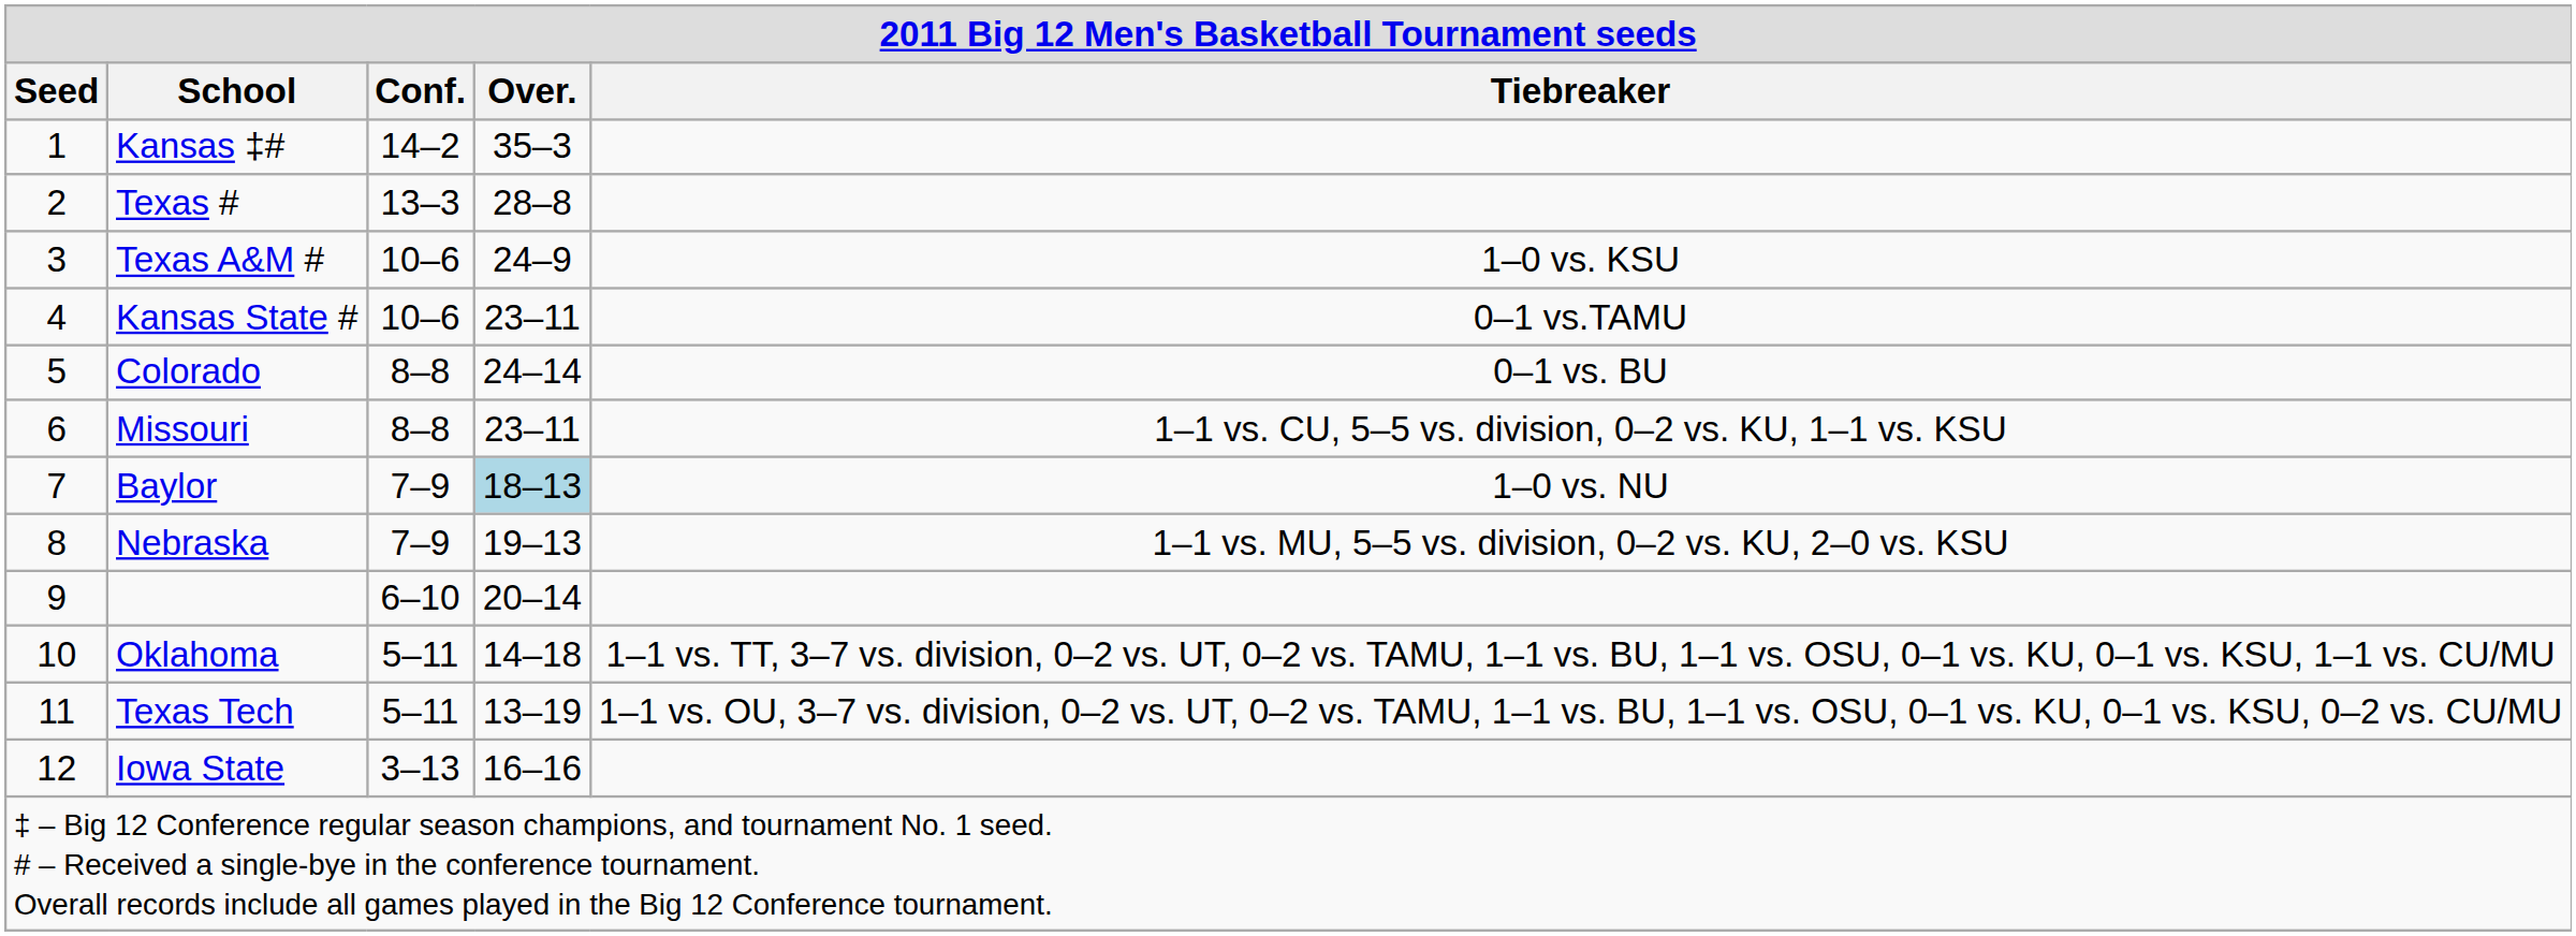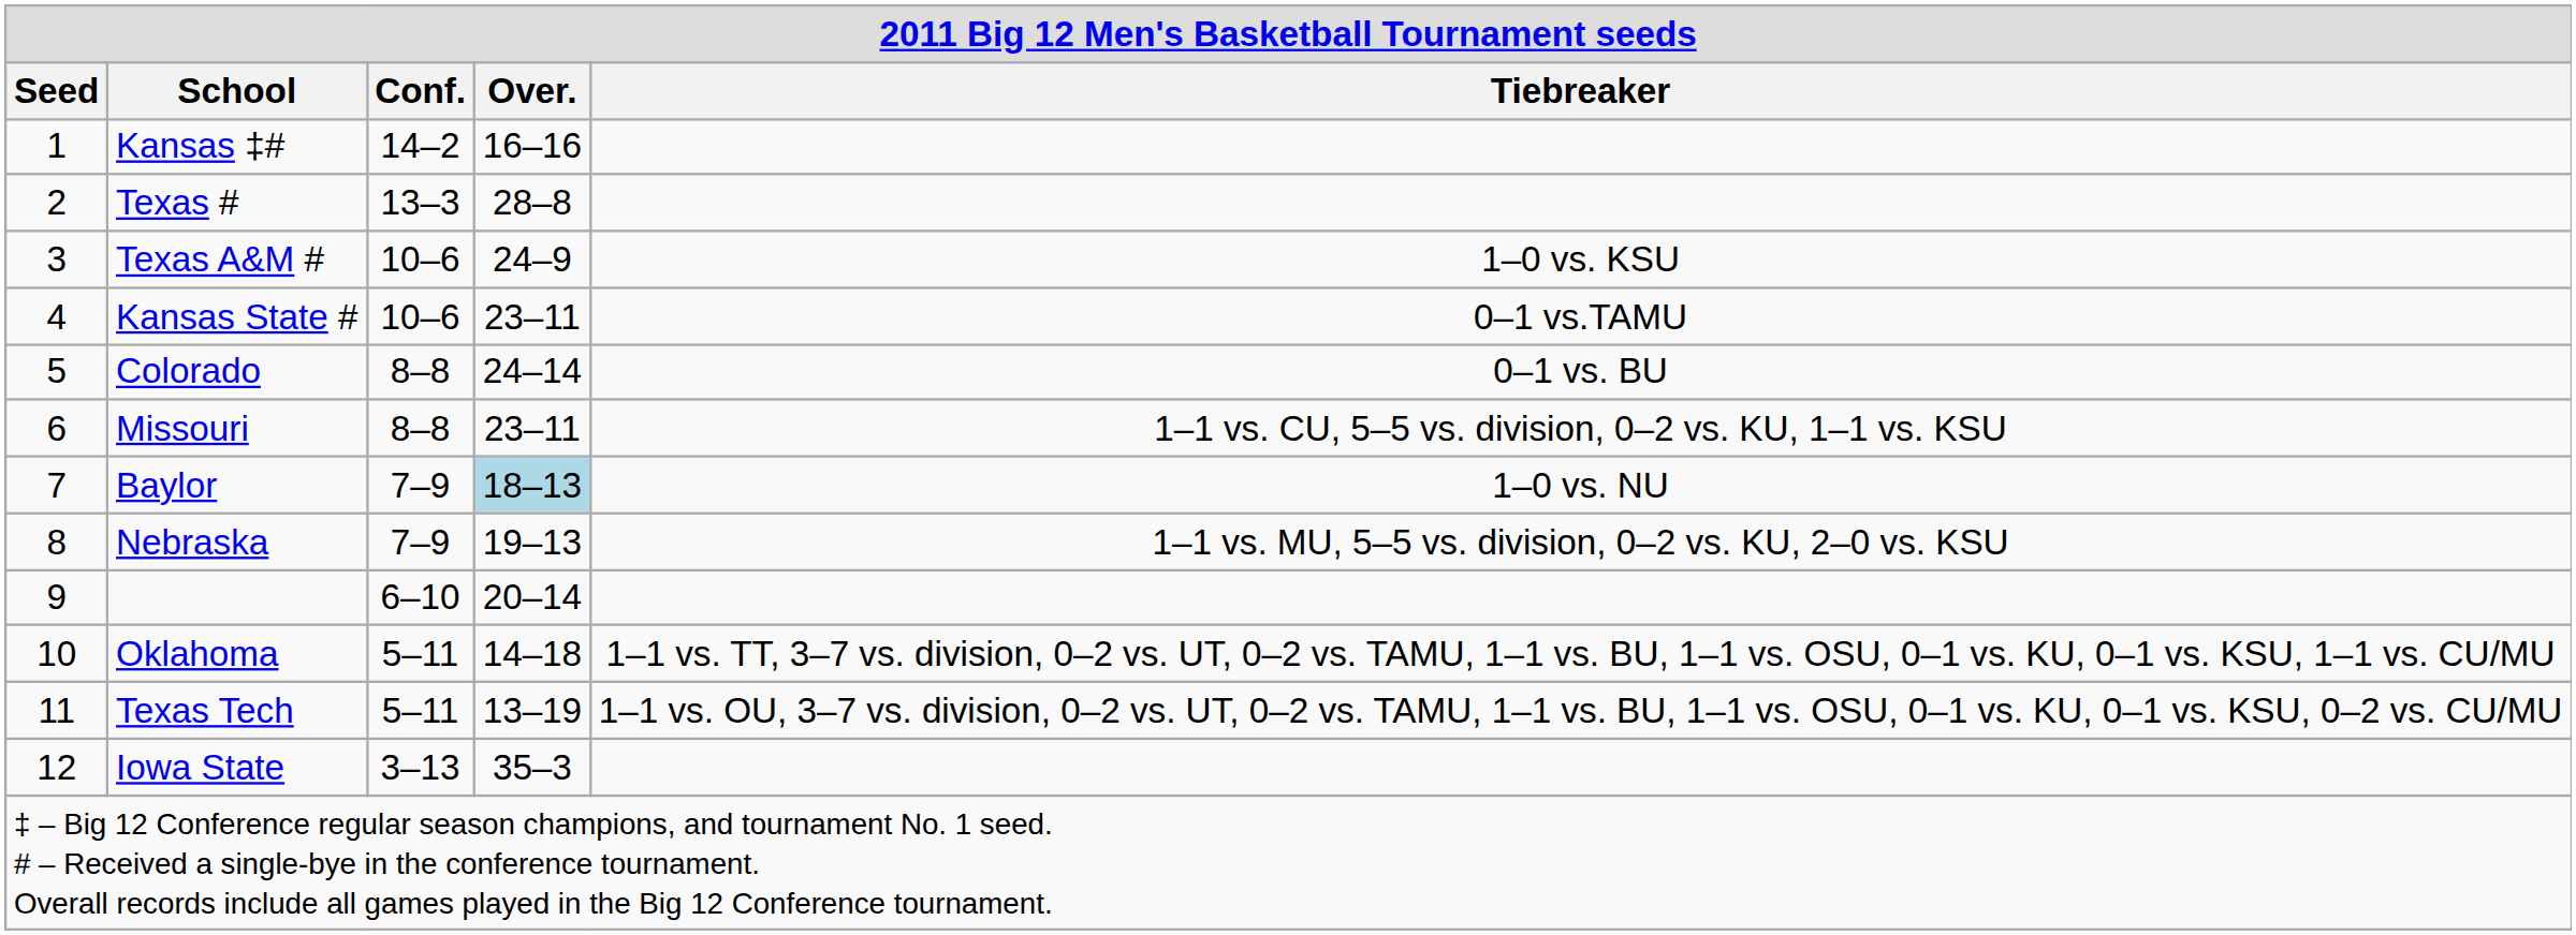Kansas ‡# | Over.: 35–3 -> 16–16
Iowa State | Over.: 16–16 -> 35–3
